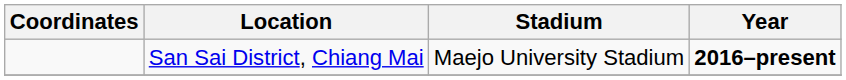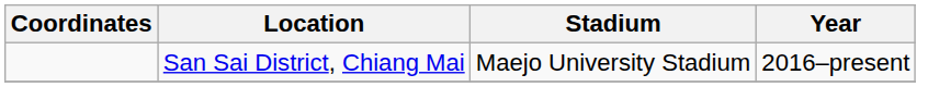San Sai District, Chiang Mai | Year: bold -> normal
